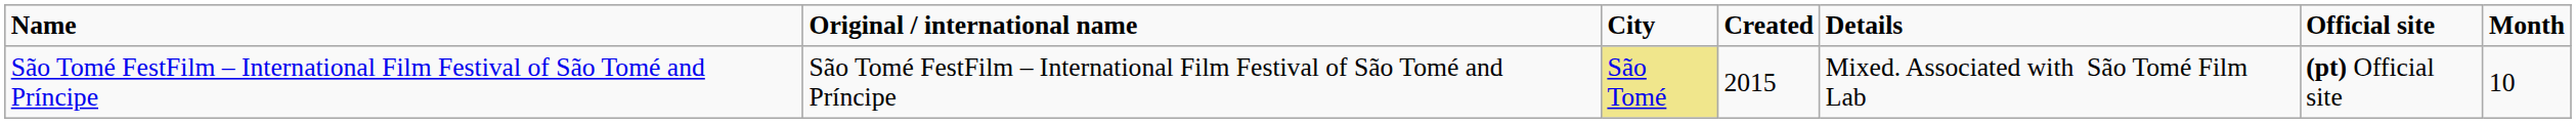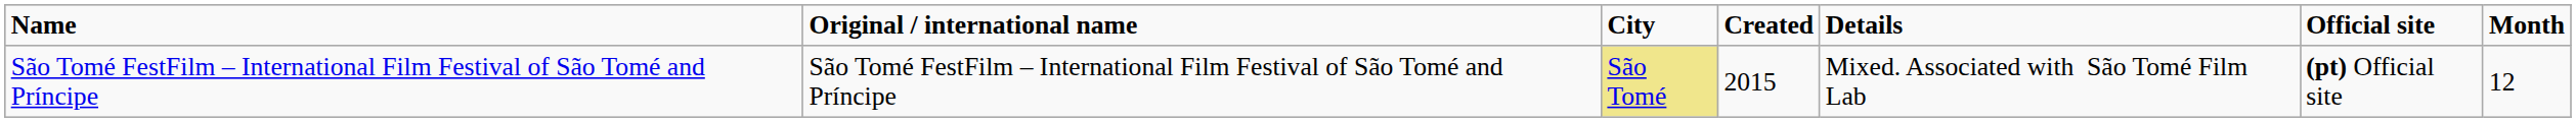row 2 | Month: 10 -> 12
